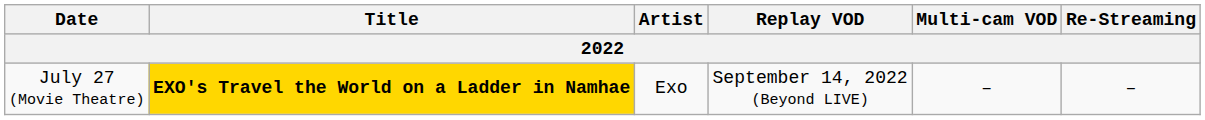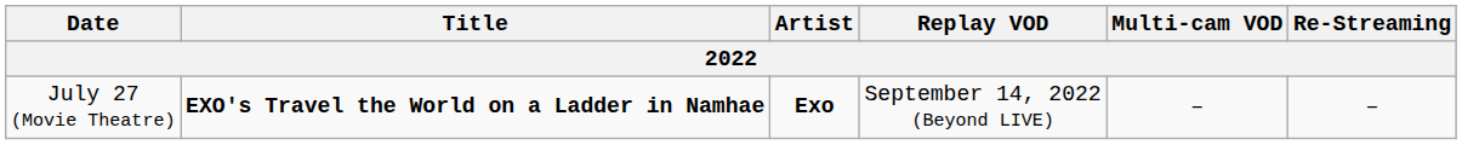July 27 (Movie Theatre) | Title: gold background -> no background
July 27 (Movie Theatre) | Artist: normal -> bold
